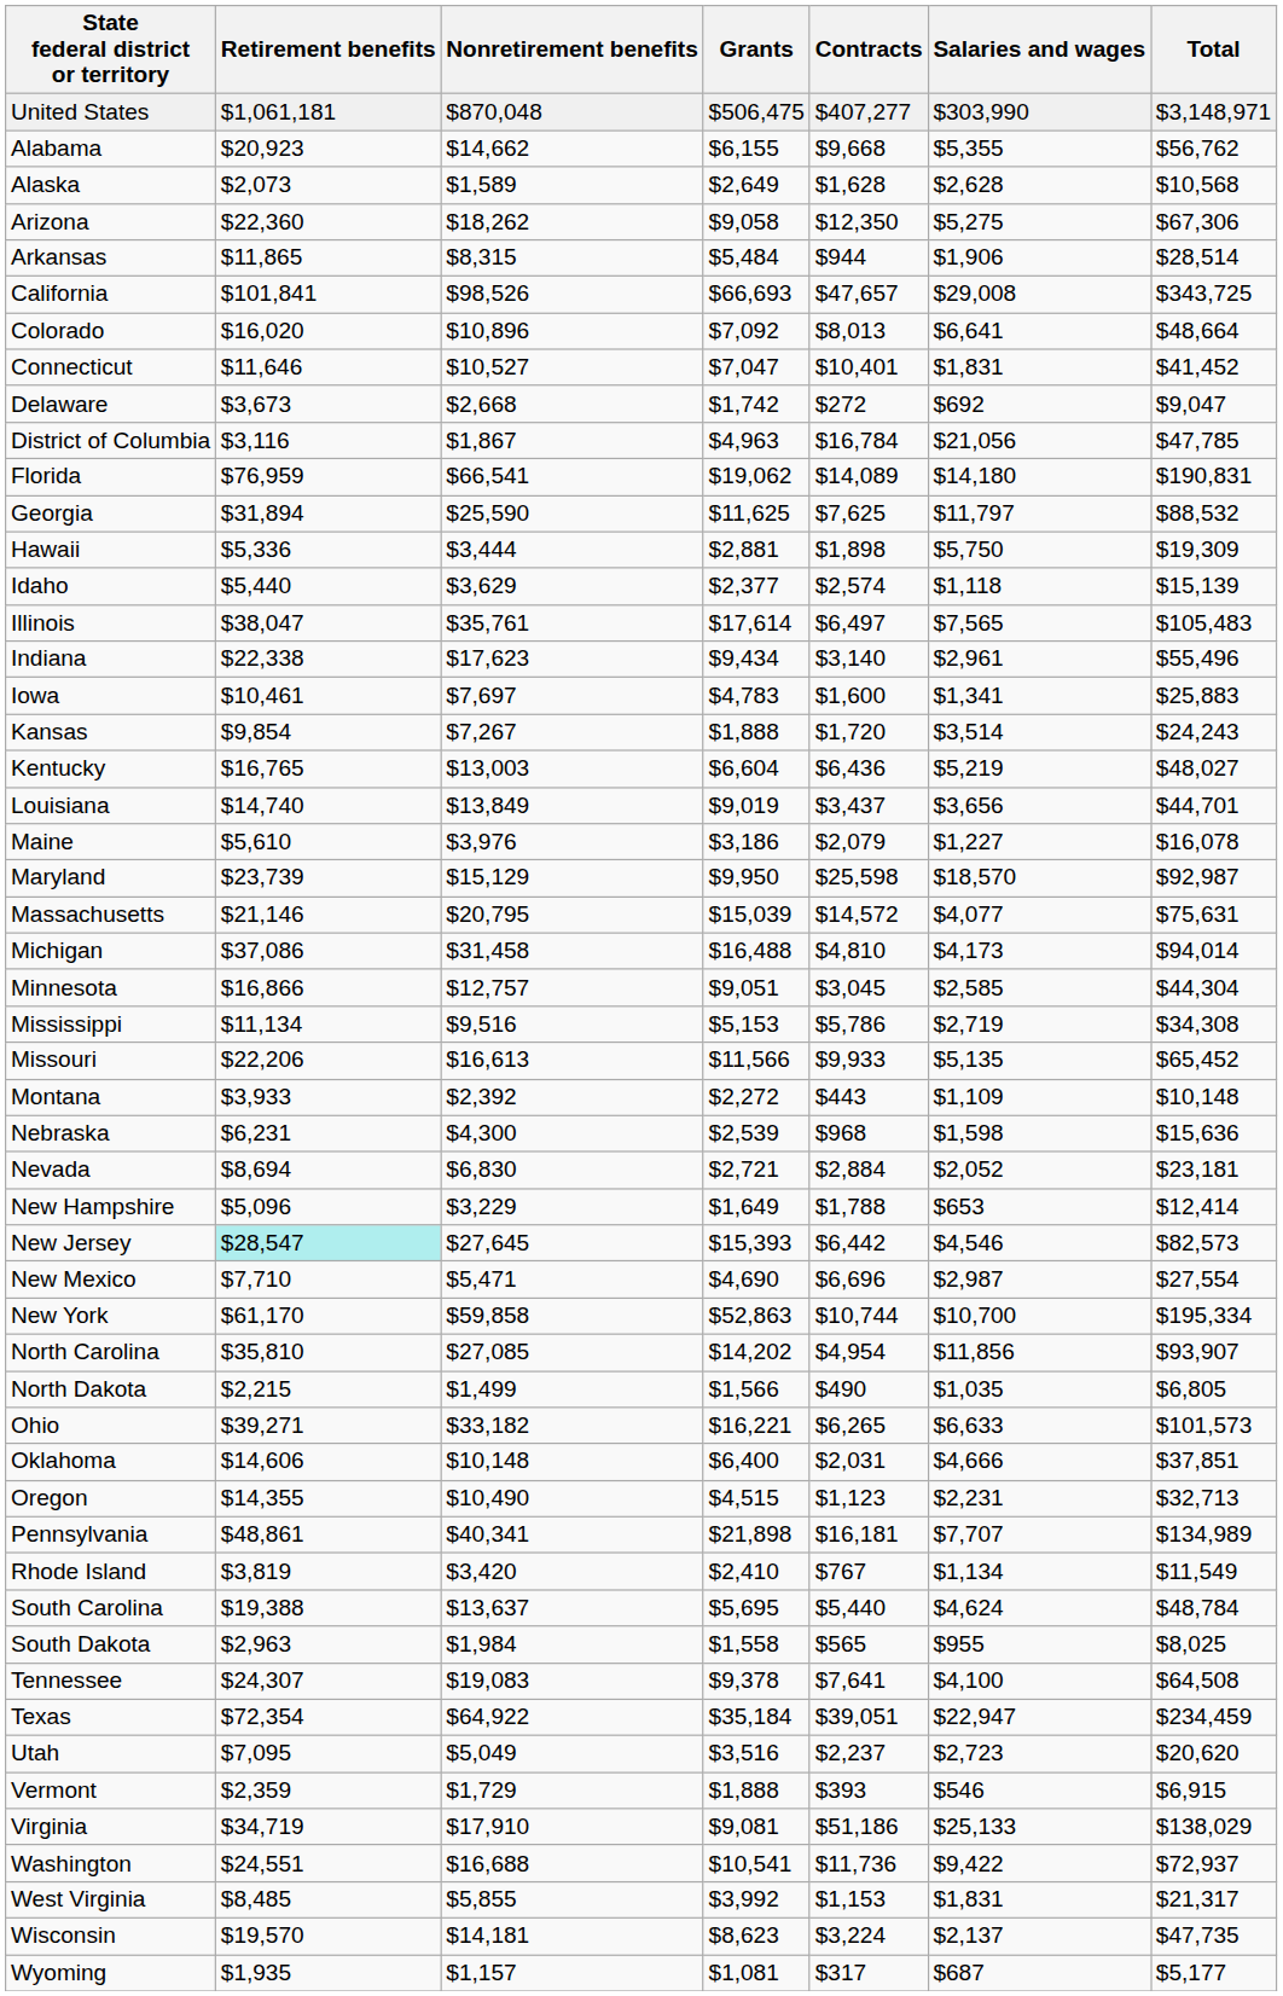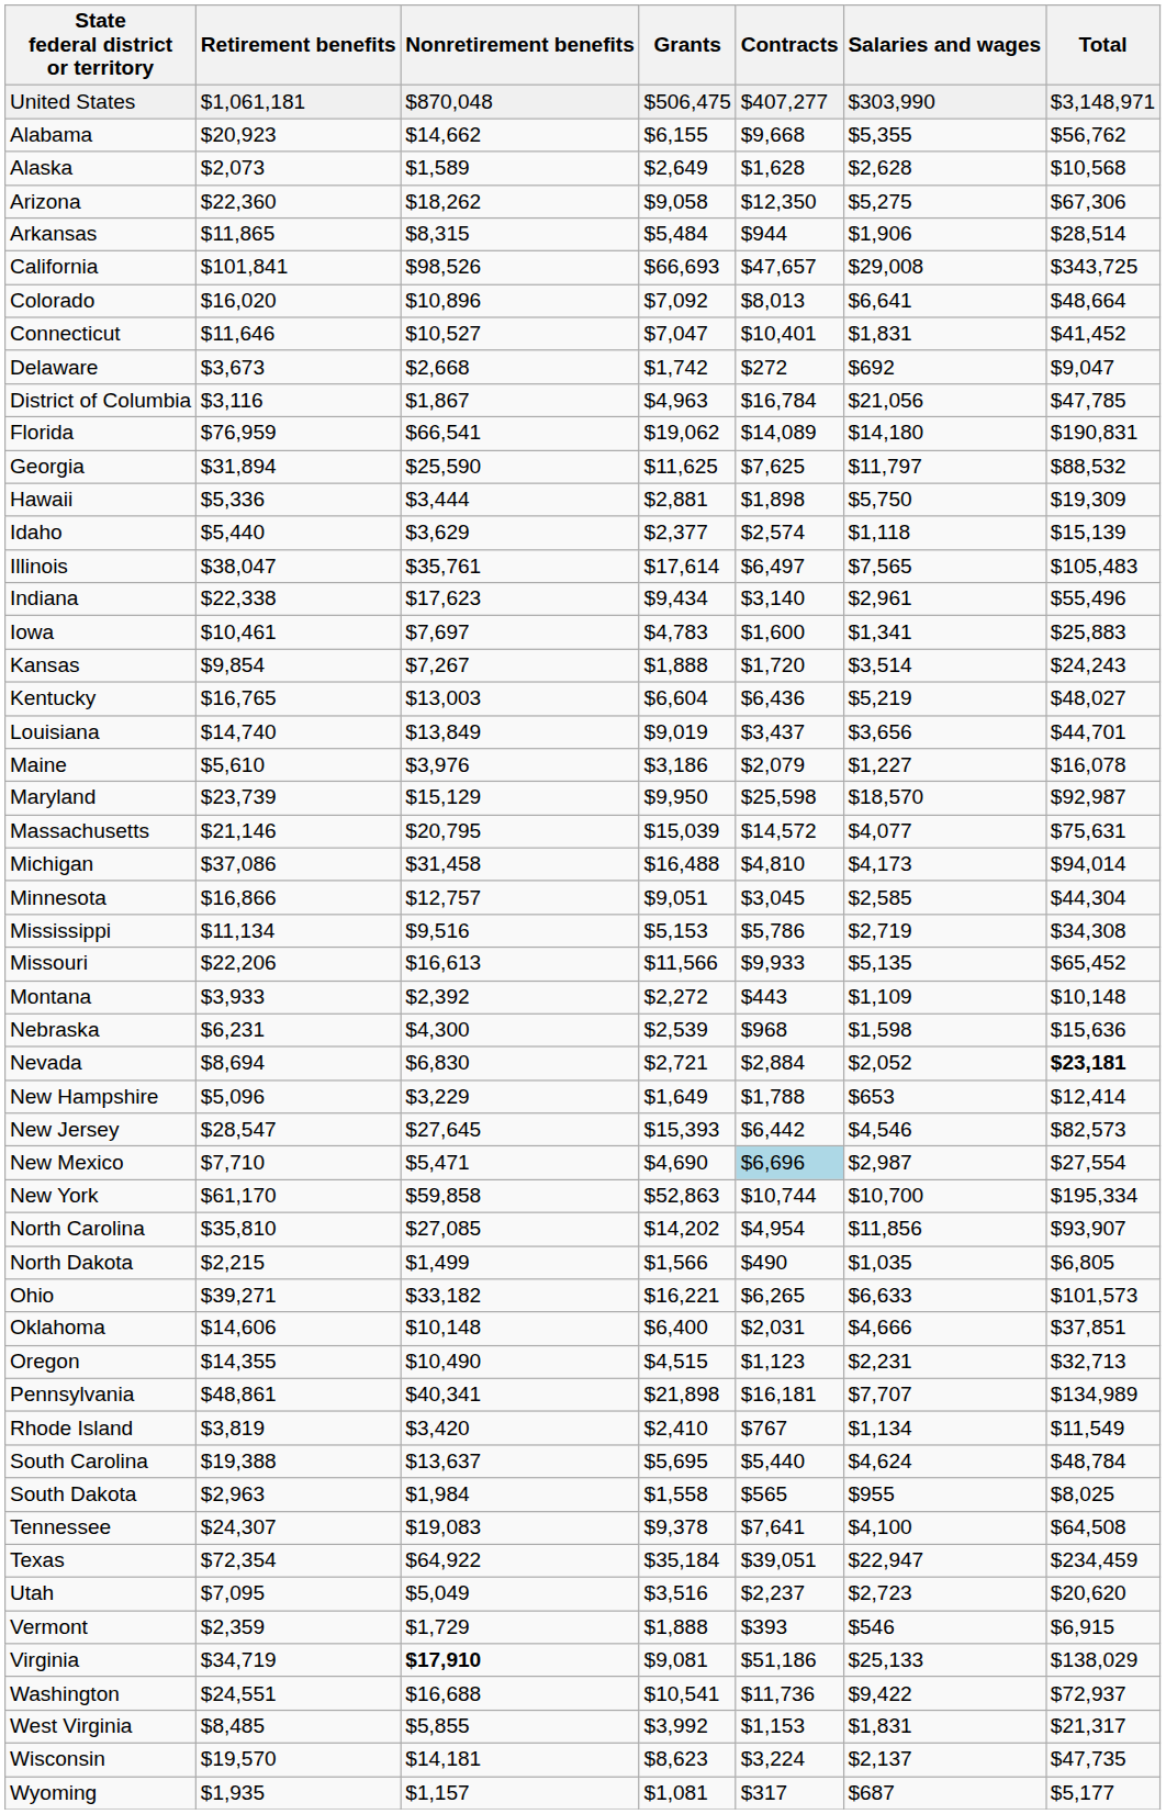Nevada | Total: normal -> bold
New Jersey | Retirement benefits: paleturquoise background -> no background
New Mexico | Contracts: no background -> lightblue background
Virginia | Nonretirement benefits: normal -> bold
